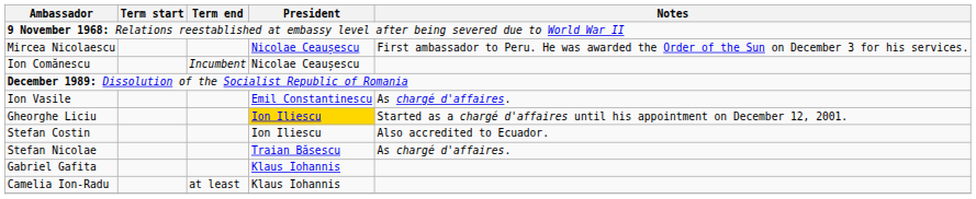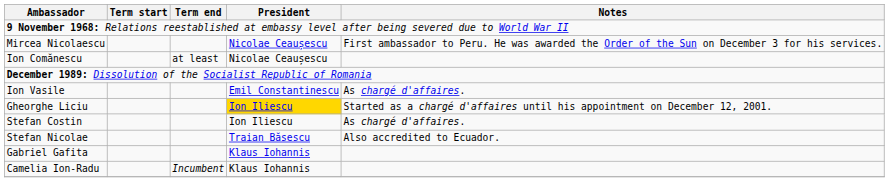Ion Comănescu | Term end: Incumbent -> at least
Stefan Costin | Notes: Also accredited to Ecuador. -> As chargé d'affaires.
Stefan Nicolae | Notes: As chargé d'affaires. -> Also accredited to Ecuador.
Camelia Ion-Radu | Term end: at least -> Incumbent
